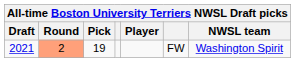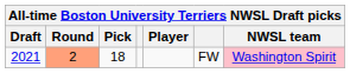2021 | Pick: 19 -> 18
2021 | NWSL team: no background -> pink background
